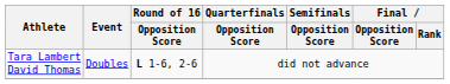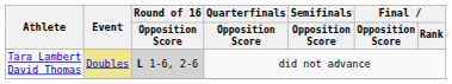Tara Lambert David Thomas | Event: no background -> khaki background
Tara Lambert David Thomas | Round of 16 / Opposition Score: no background -> lightgrey background
